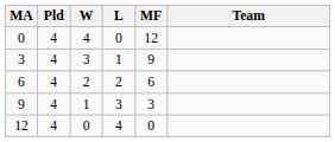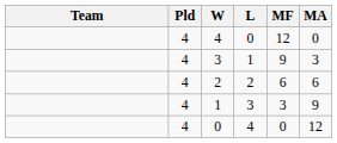columns swapped: Team <-> MA
